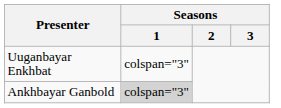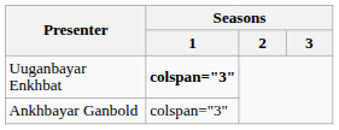Uuganbayar Enkhbat | Seasons / 1: normal -> bold
Ankhbayar Ganbold | Seasons / 1: lightgrey background -> no background
